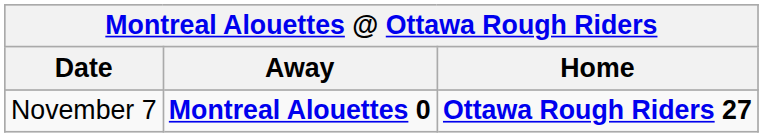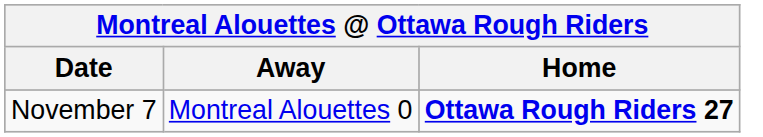November 7 | Away: bold -> normal
